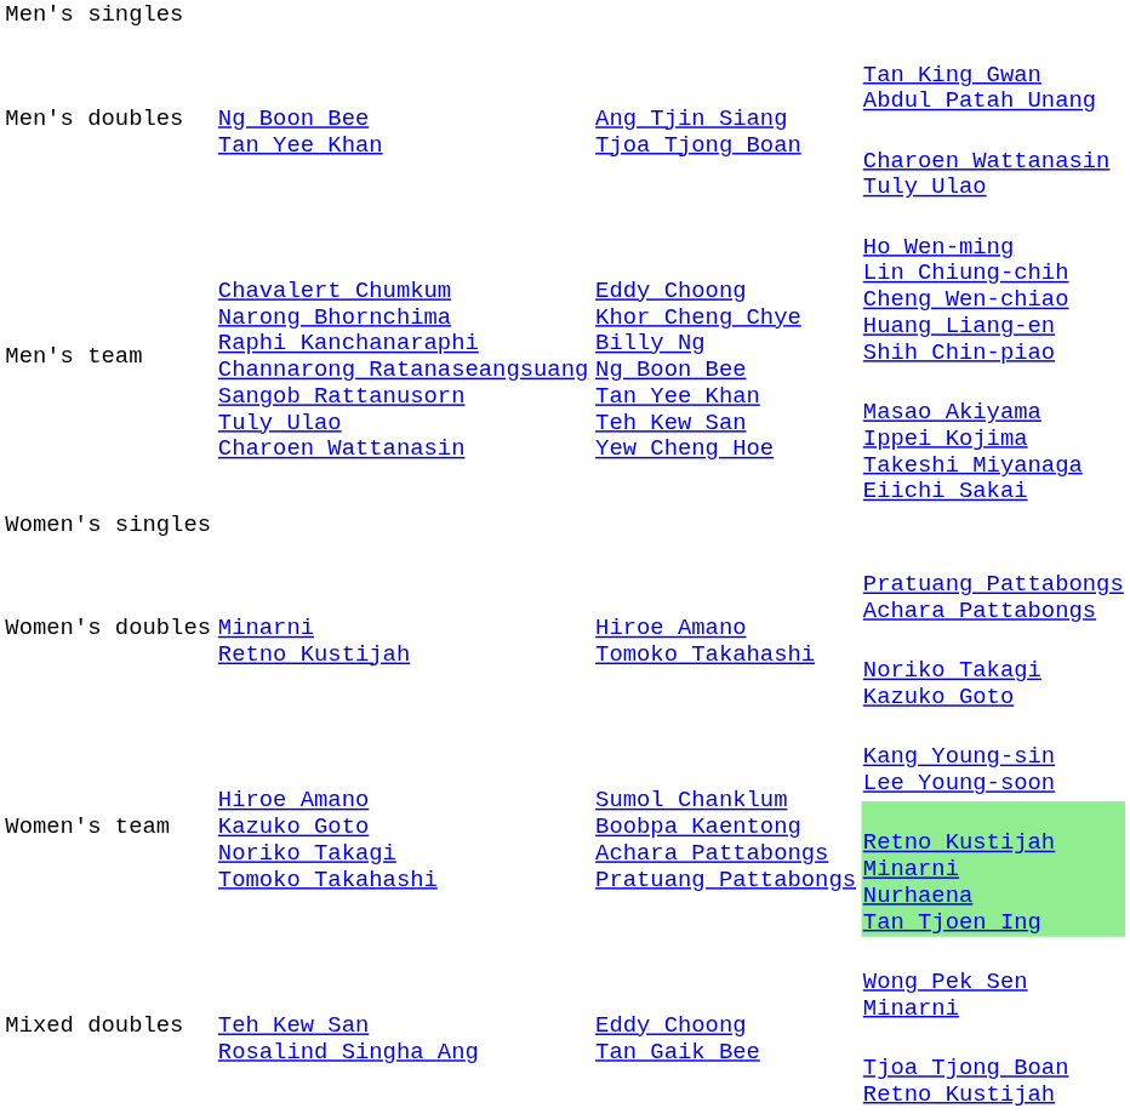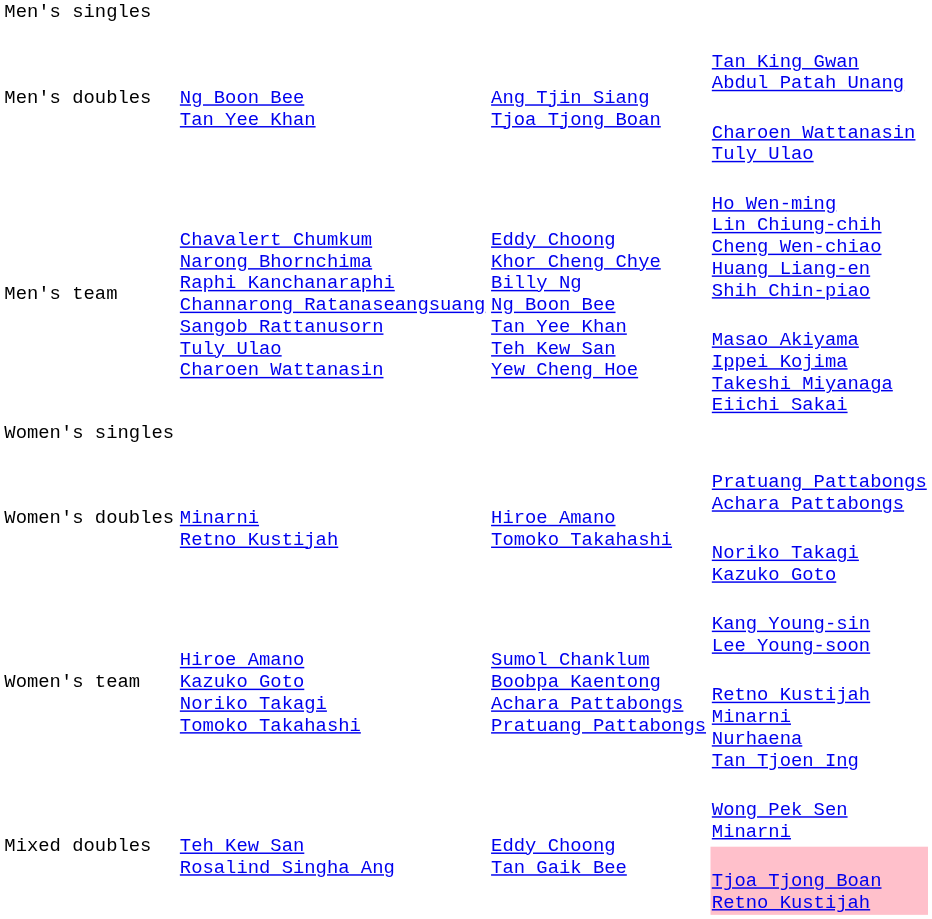Retno Kustijah Minarni Nurhaena Tan Tjoen Ing | column 4: lightgreen background -> no background
Tjoa Tjong Boan Retno Kustijah | column 4: no background -> pink background
